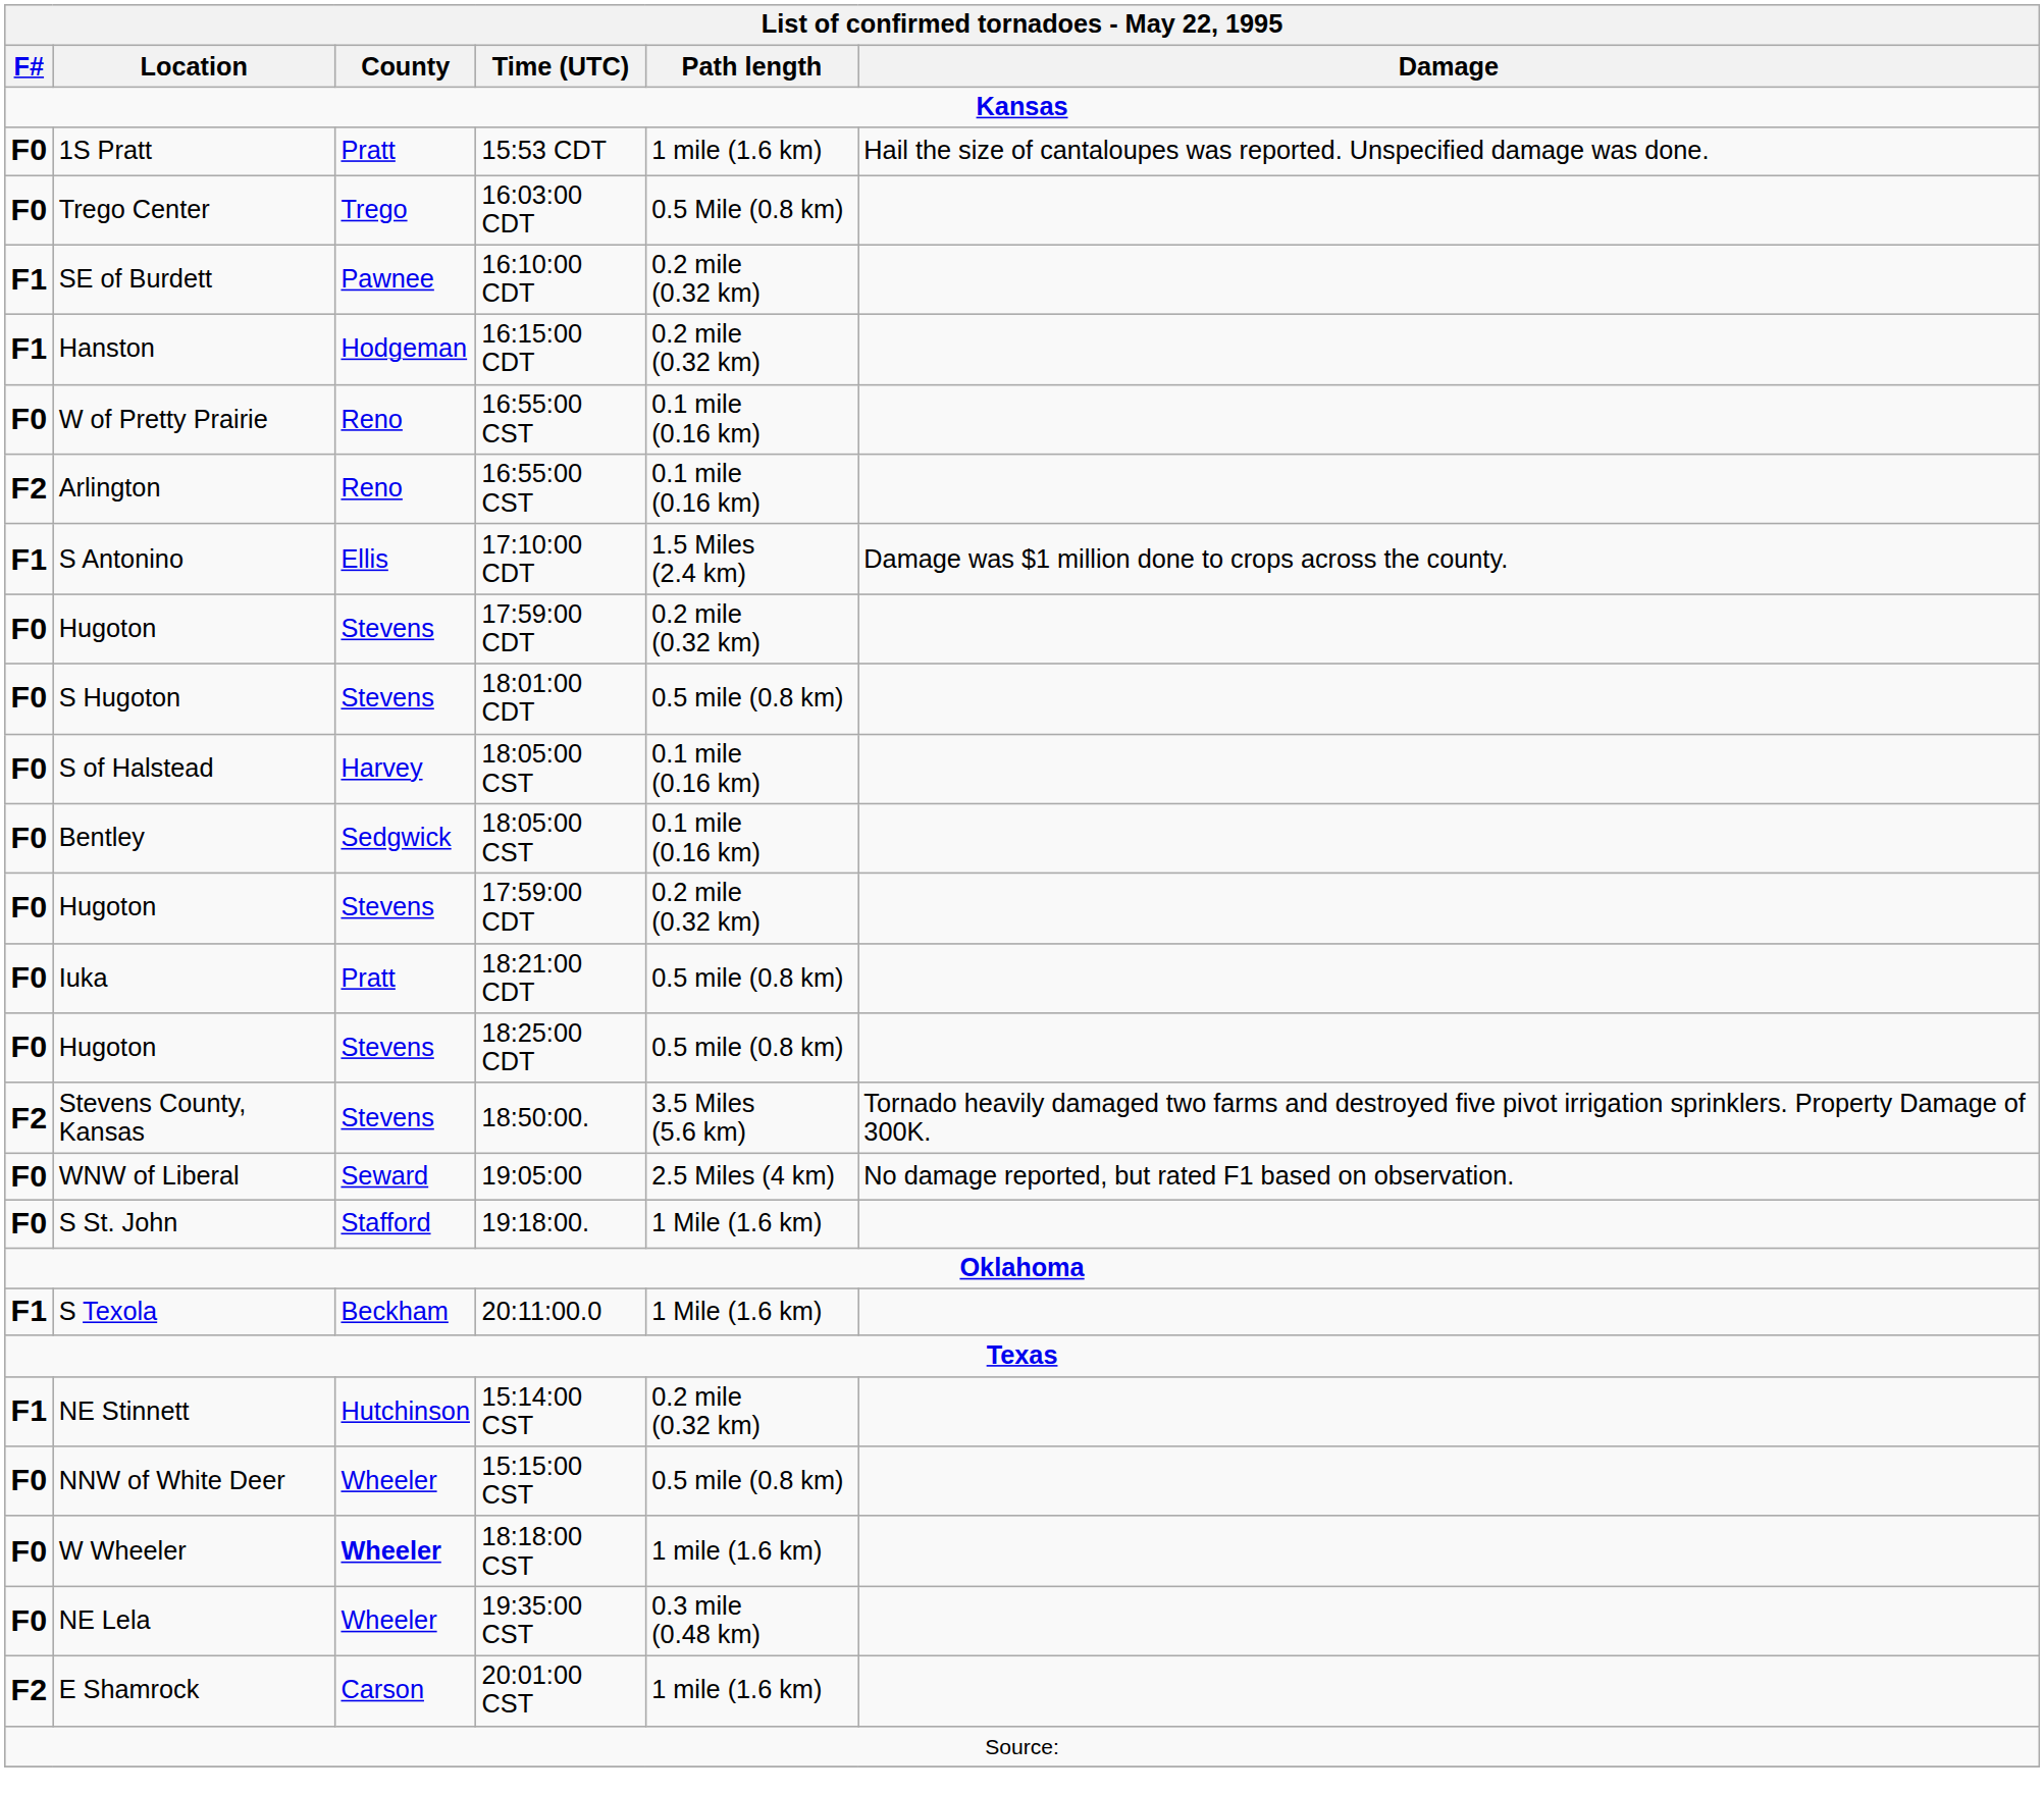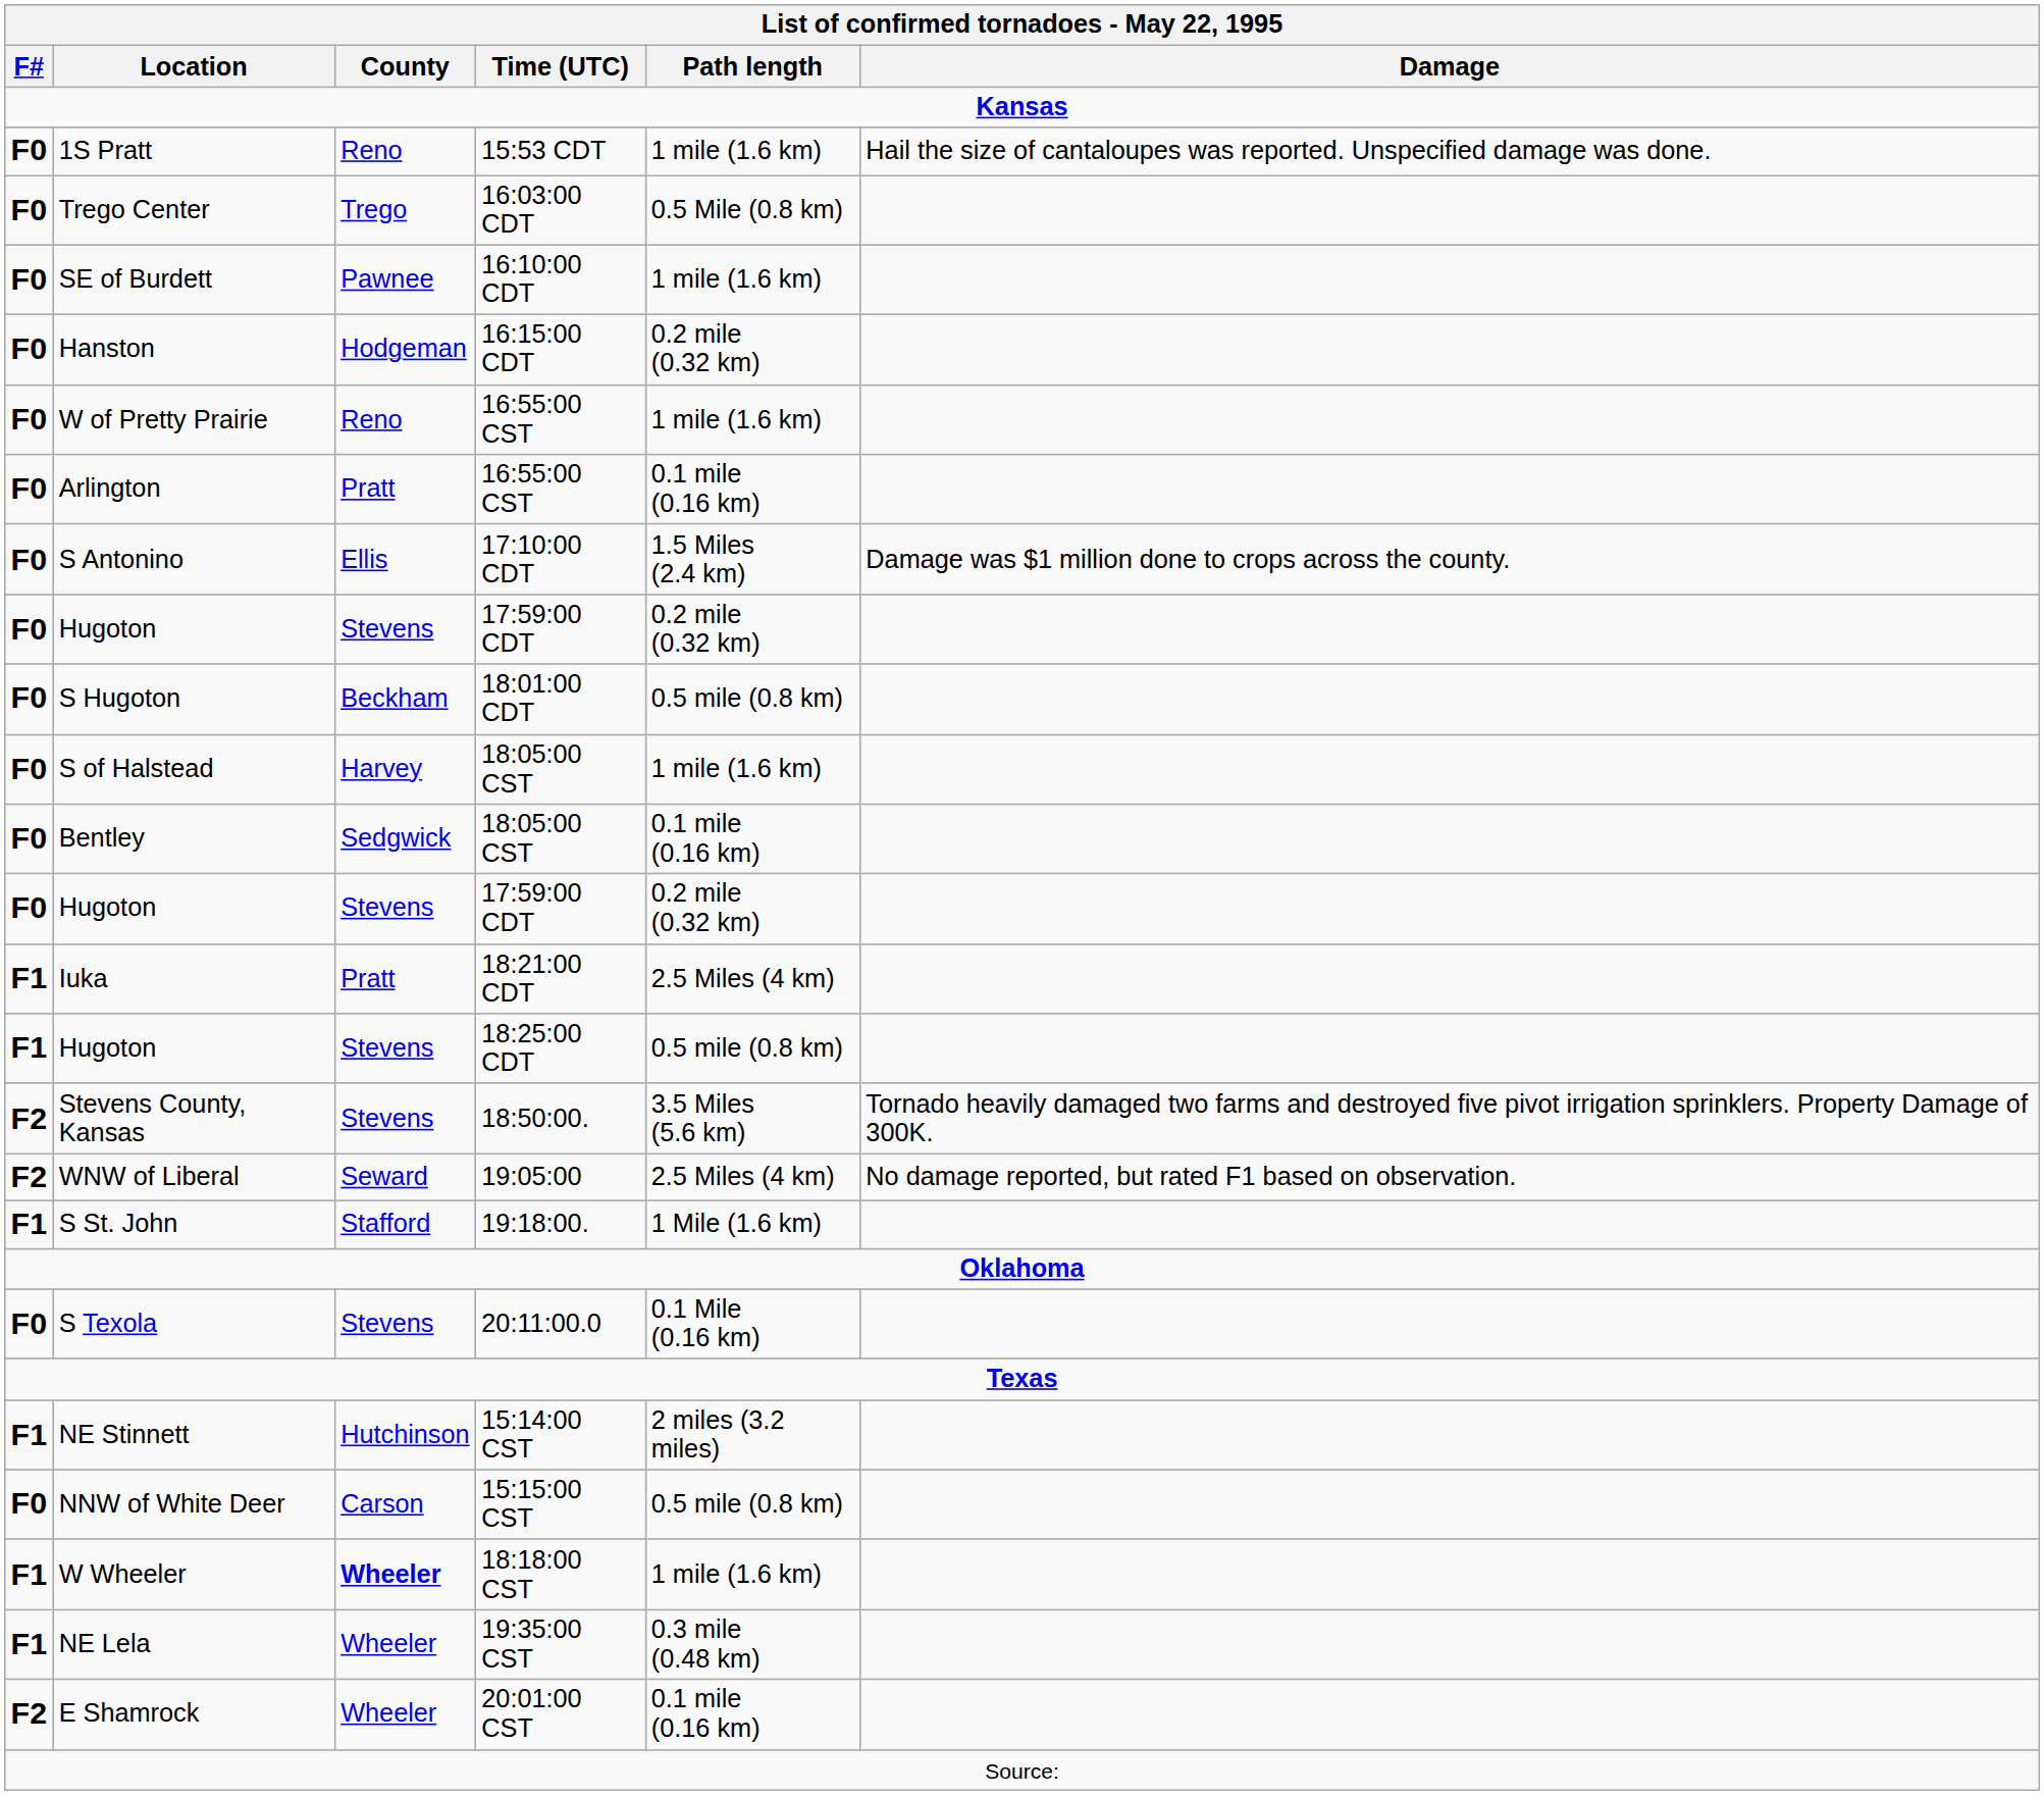1S Pratt | List of confirmed tornadoes - May 22, 1995 / County: Pratt -> Reno
SE of Burdett | List of confirmed tornadoes - May 22, 1995 / F#: F1 -> F0
SE of Burdett | List of confirmed tornadoes - May 22, 1995 / Path length: 0.2 mile (0.32 km) -> 1 mile (1.6 km)
Hanston | List of confirmed tornadoes - May 22, 1995 / F#: F1 -> F0
W of Pretty Prairie | List of confirmed tornadoes - May 22, 1995 / Path length: 0.1 mile (0.16 km) -> 1 mile (1.6 km)
Arlington | List of confirmed tornadoes - May 22, 1995 / F#: F2 -> F0
Arlington | List of confirmed tornadoes - May 22, 1995 / County: Reno -> Pratt
S Antonino | List of confirmed tornadoes - May 22, 1995 / F#: F1 -> F0
S Hugoton | List of confirmed tornadoes - May 22, 1995 / County: Stevens -> Beckham
S of Halstead | List of confirmed tornadoes - May 22, 1995 / Path length: 0.1 mile (0.16 km) -> 1 mile (1.6 km)
Iuka | List of confirmed tornadoes - May 22, 1995 / F#: F0 -> F1
Iuka | List of confirmed tornadoes - May 22, 1995 / Path length: 0.5 mile (0.8 km) -> 2.5 Miles (4 km)
Hugoton / 18:25:00 CDT | List of confirmed tornadoes - May 22, 1995 / F#: F0 -> F1
WNW of Liberal | List of confirmed tornadoes - May 22, 1995 / F#: F0 -> F2
S St. John | List of confirmed tornadoes - May 22, 1995 / F#: F0 -> F1
S Texola | List of confirmed tornadoes - May 22, 1995 / F#: F1 -> F0
S Texola | List of confirmed tornadoes - May 22, 1995 / County: Beckham -> Stevens
S Texola | List of confirmed tornadoes - May 22, 1995 / Path length: 1 Mile (1.6 km) -> 0.1 Mile (0.16 km)
NE Stinnett | List of confirmed tornadoes - May 22, 1995 / Path length: 0.2 mile (0.32 km) -> 2 miles (3.2 miles)
NNW of White Deer | List of confirmed tornadoes - May 22, 1995 / County: Wheeler -> Carson
W Wheeler | List of confirmed tornadoes - May 22, 1995 / F#: F0 -> F1
NE Lela | List of confirmed tornadoes - May 22, 1995 / F#: F0 -> F1
E Shamrock | List of confirmed tornadoes - May 22, 1995 / County: Carson -> Wheeler
E Shamrock | List of confirmed tornadoes - May 22, 1995 / Path length: 1 mile (1.6 km) -> 0.1 mile (0.16 km)
